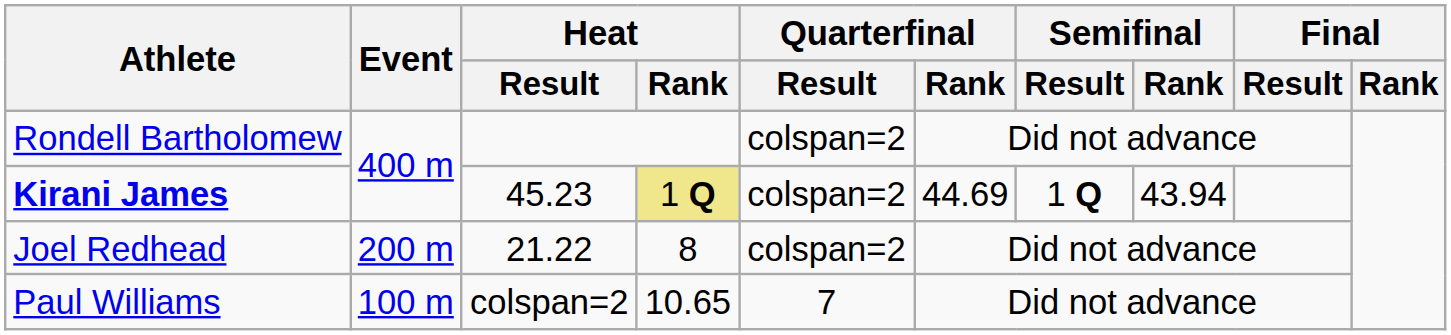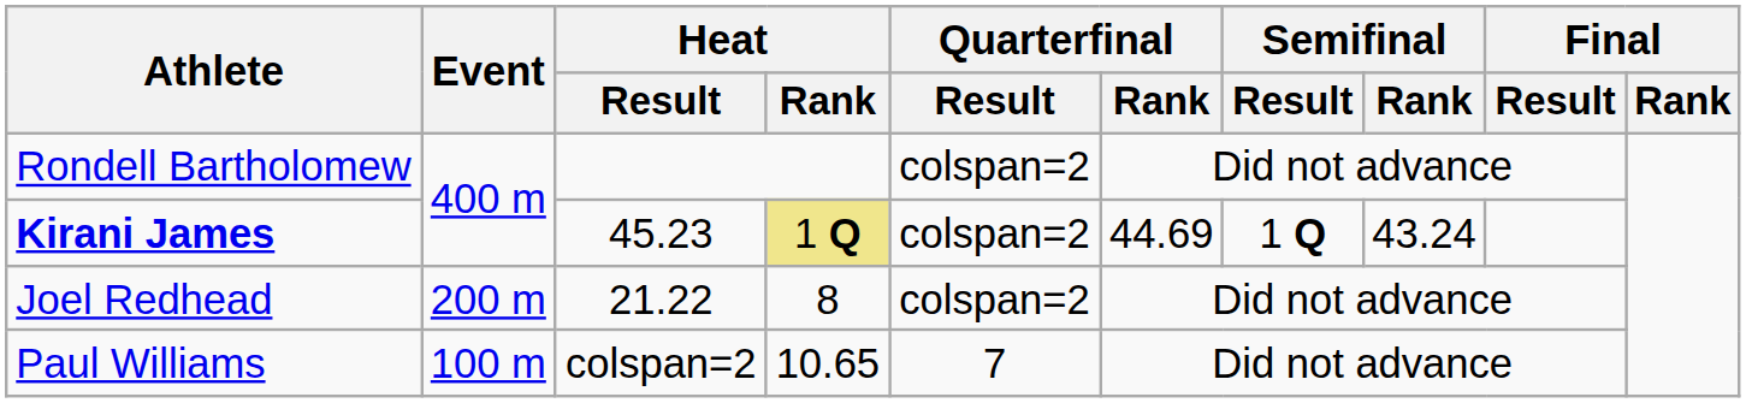Kirani James | Semifinal / Rank: 43.94 -> 43.24
